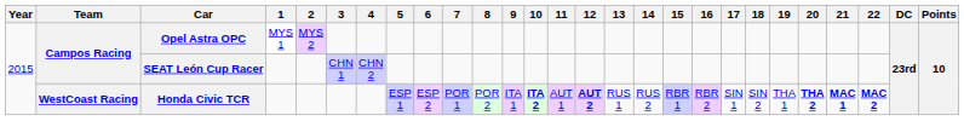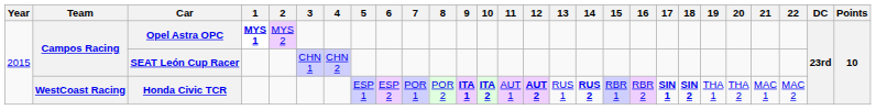Opel Astra OPC | 1: normal -> bold
Honda Civic TCR | 9: normal -> bold
Honda Civic TCR | 14: normal -> bold
Honda Civic TCR | 17: normal -> bold
Honda Civic TCR | 18: normal -> bold
Honda Civic TCR | 20: bold -> normal
Honda Civic TCR | 21: bold -> normal
Honda Civic TCR | 22: bold -> normal
